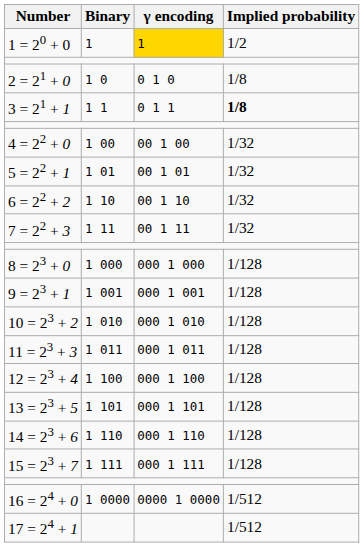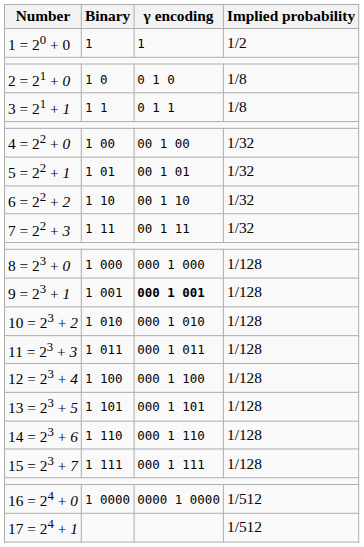1 = 20 + 0 | γ encoding: gold background -> no background
3 = 21 + 1 | Implied probability: bold -> normal
9 = 23 + 1 | γ encoding: normal -> bold
